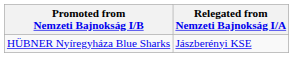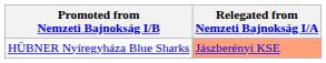HÜBNER Nyíregyháza Blue Sharks | Relegated from Nemzeti Bajnokság I/A: no background -> lightsalmon background
